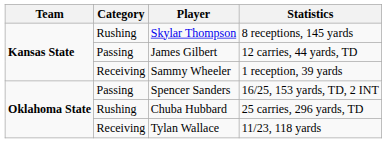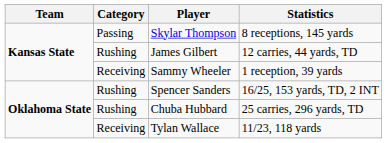Skylar Thompson | Category: Rushing -> Passing
James Gilbert | Category: Passing -> Rushing
Spencer Sanders | Category: Passing -> Rushing
